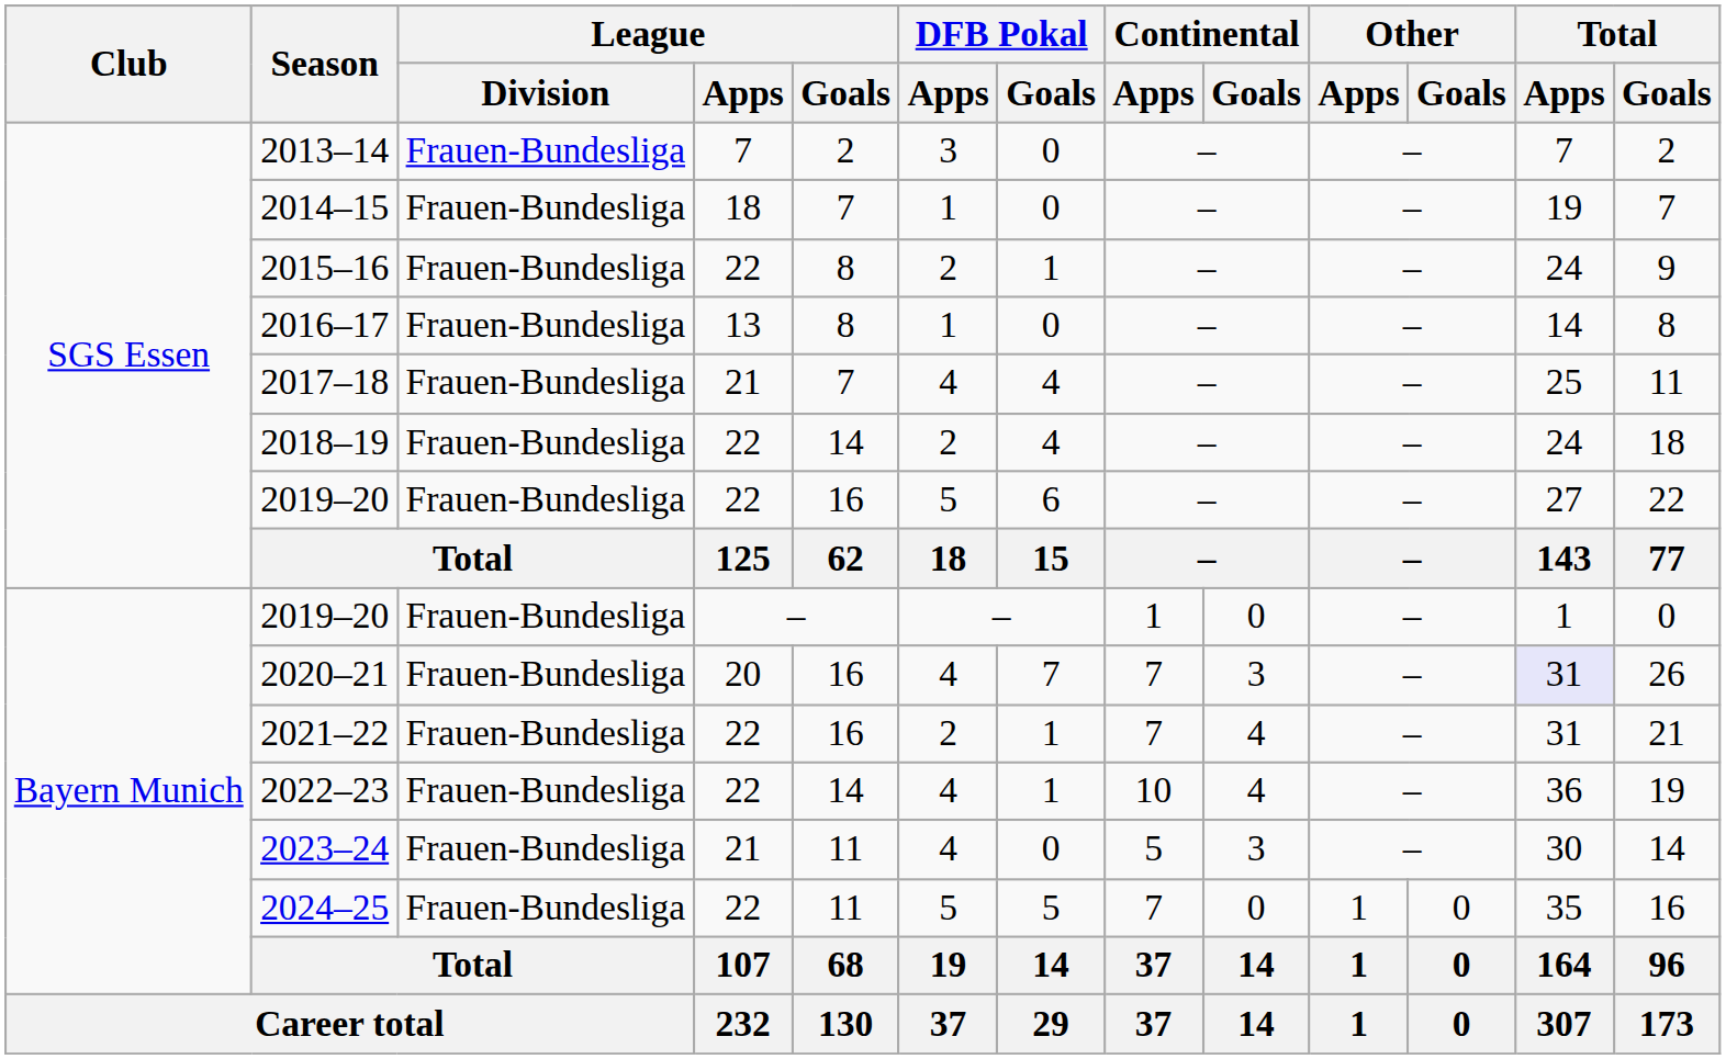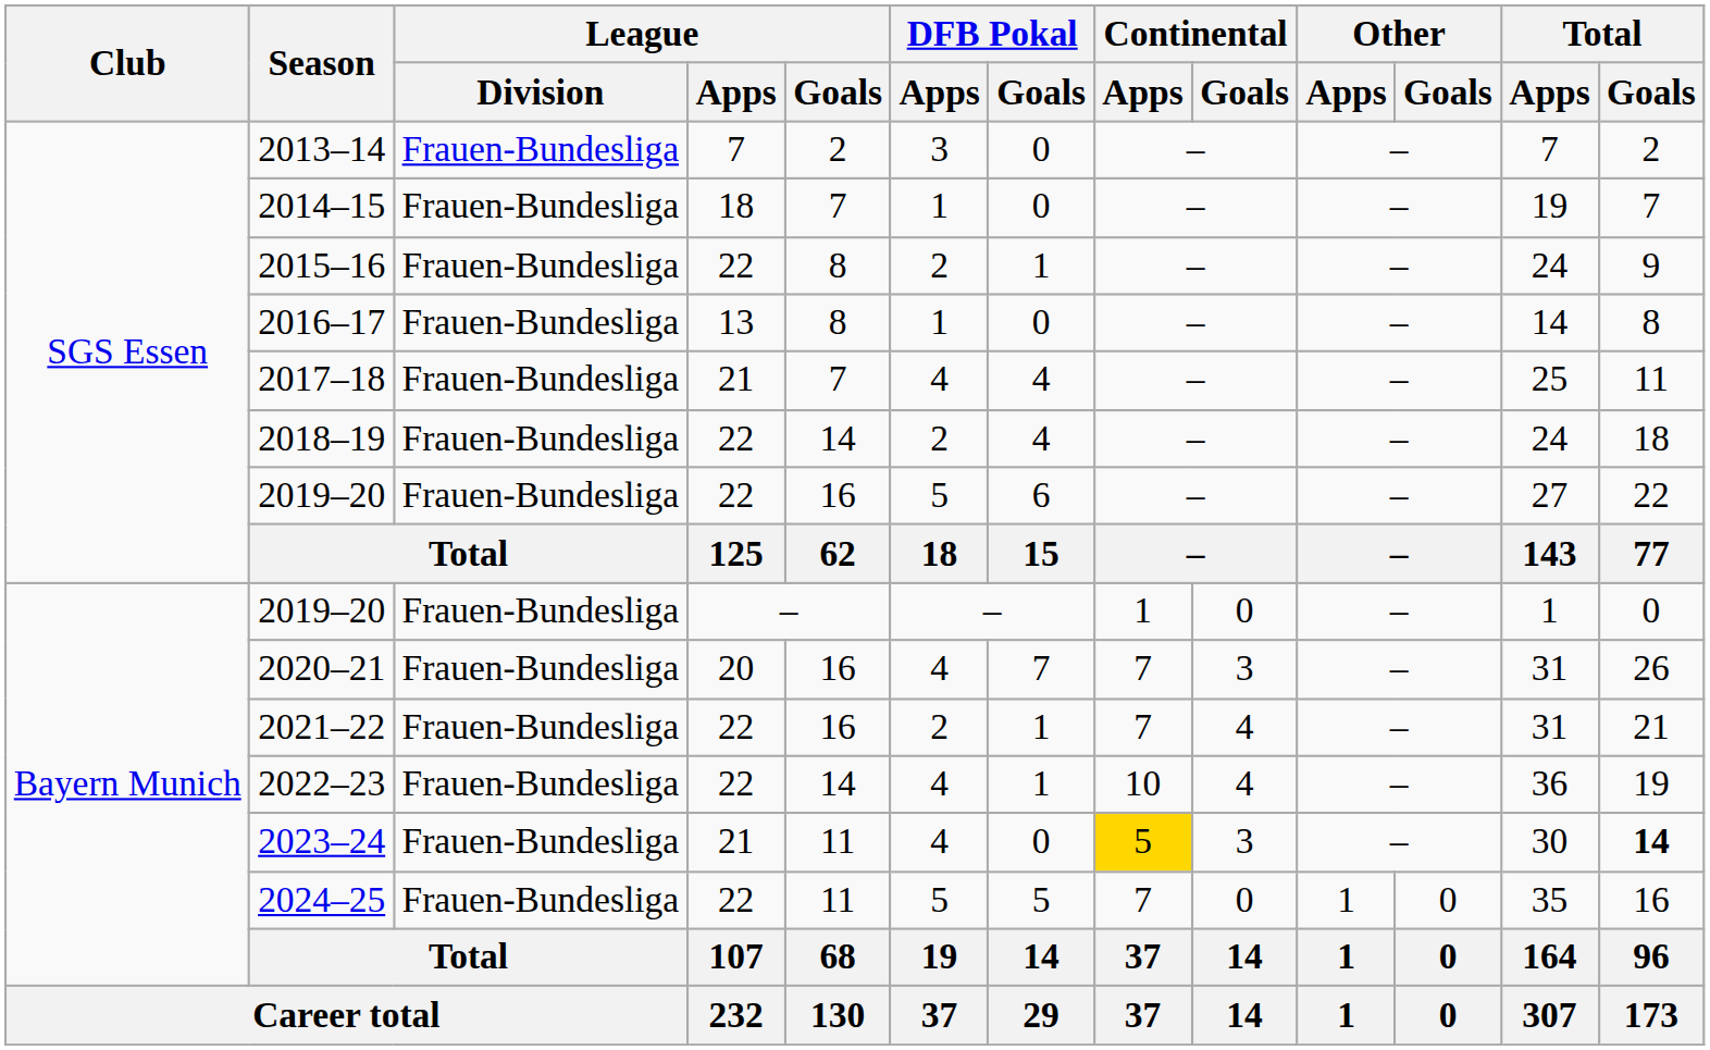2020–21 | Total / Apps: lavender background -> no background
2023–24 | Continental / Apps: no background -> gold background
2023–24 | Total / Goals: normal -> bold
